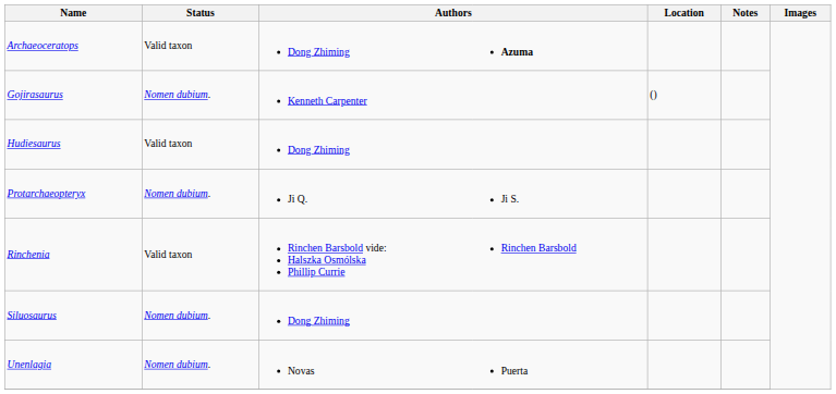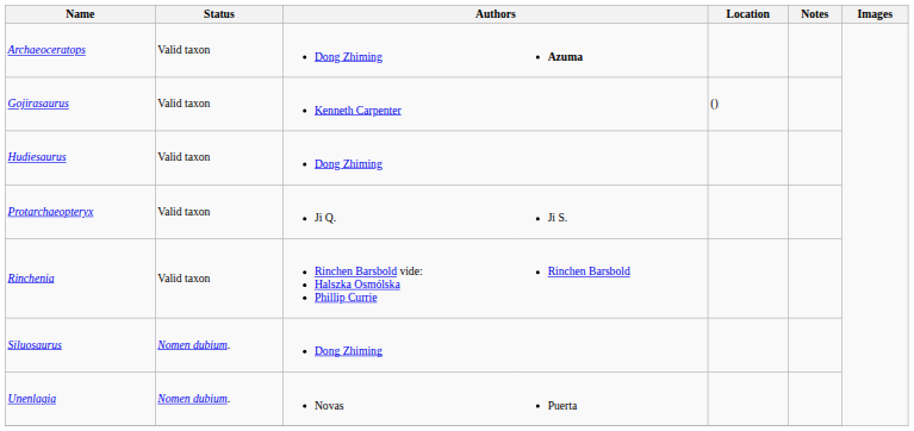Gojirasaurus | Status: Nomen dubium. -> Valid taxon
Protarchaeopteryx | Status: Nomen dubium. -> Valid taxon
